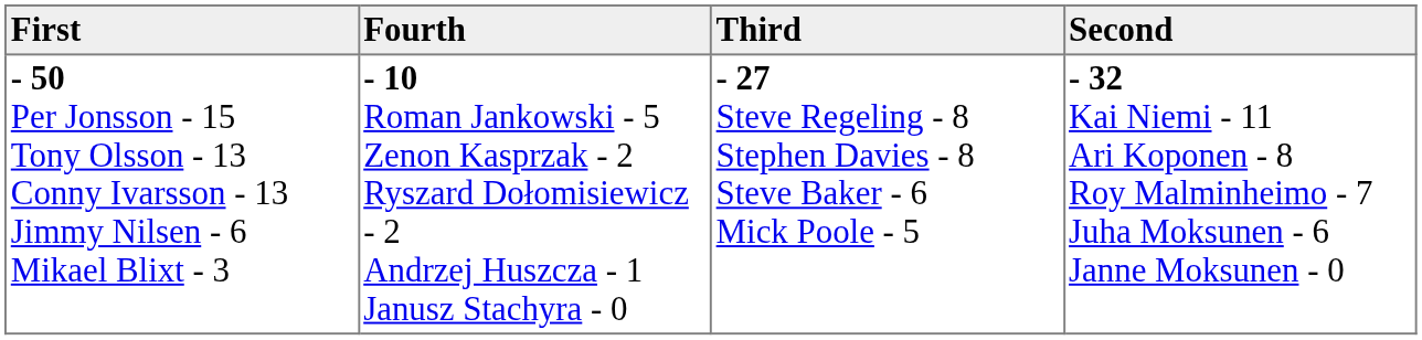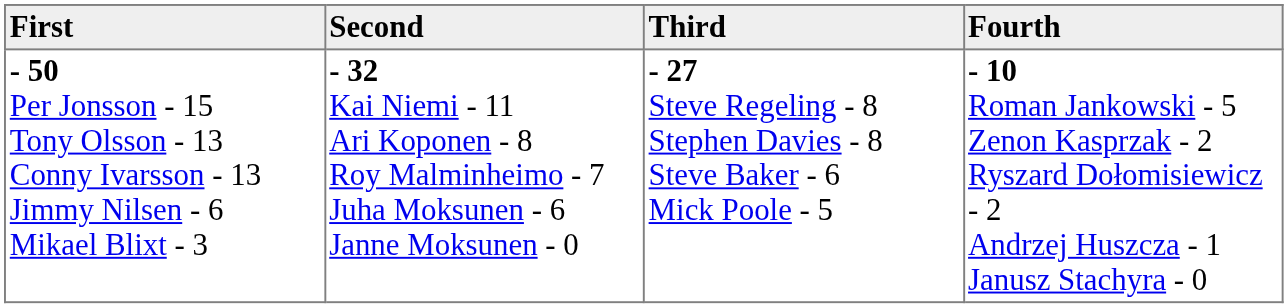columns swapped: Second <-> Fourth
